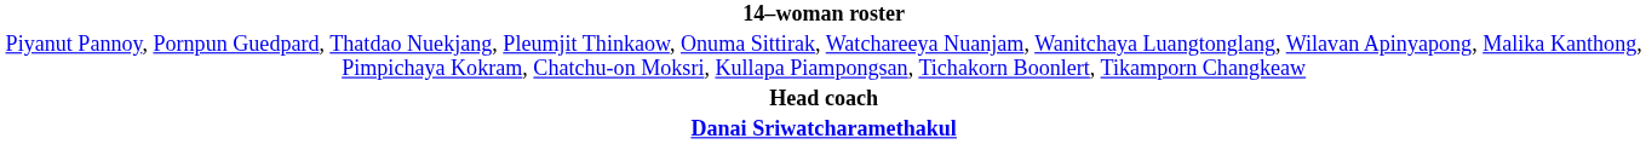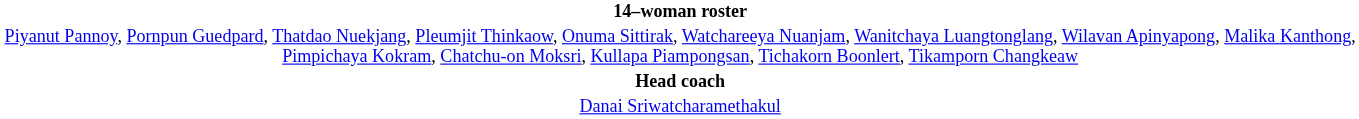row 4 | column 1: bold -> normal
